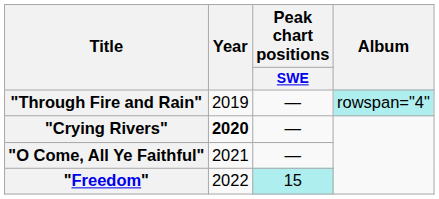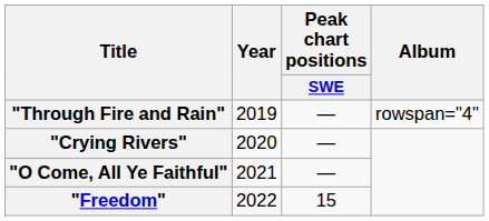"Through Fire and Rain" | Album: paleturquoise background -> no background
"Crying Rivers" | Year: bold -> normal
"Freedom" | Peak chart positions / SWE: paleturquoise background -> no background
